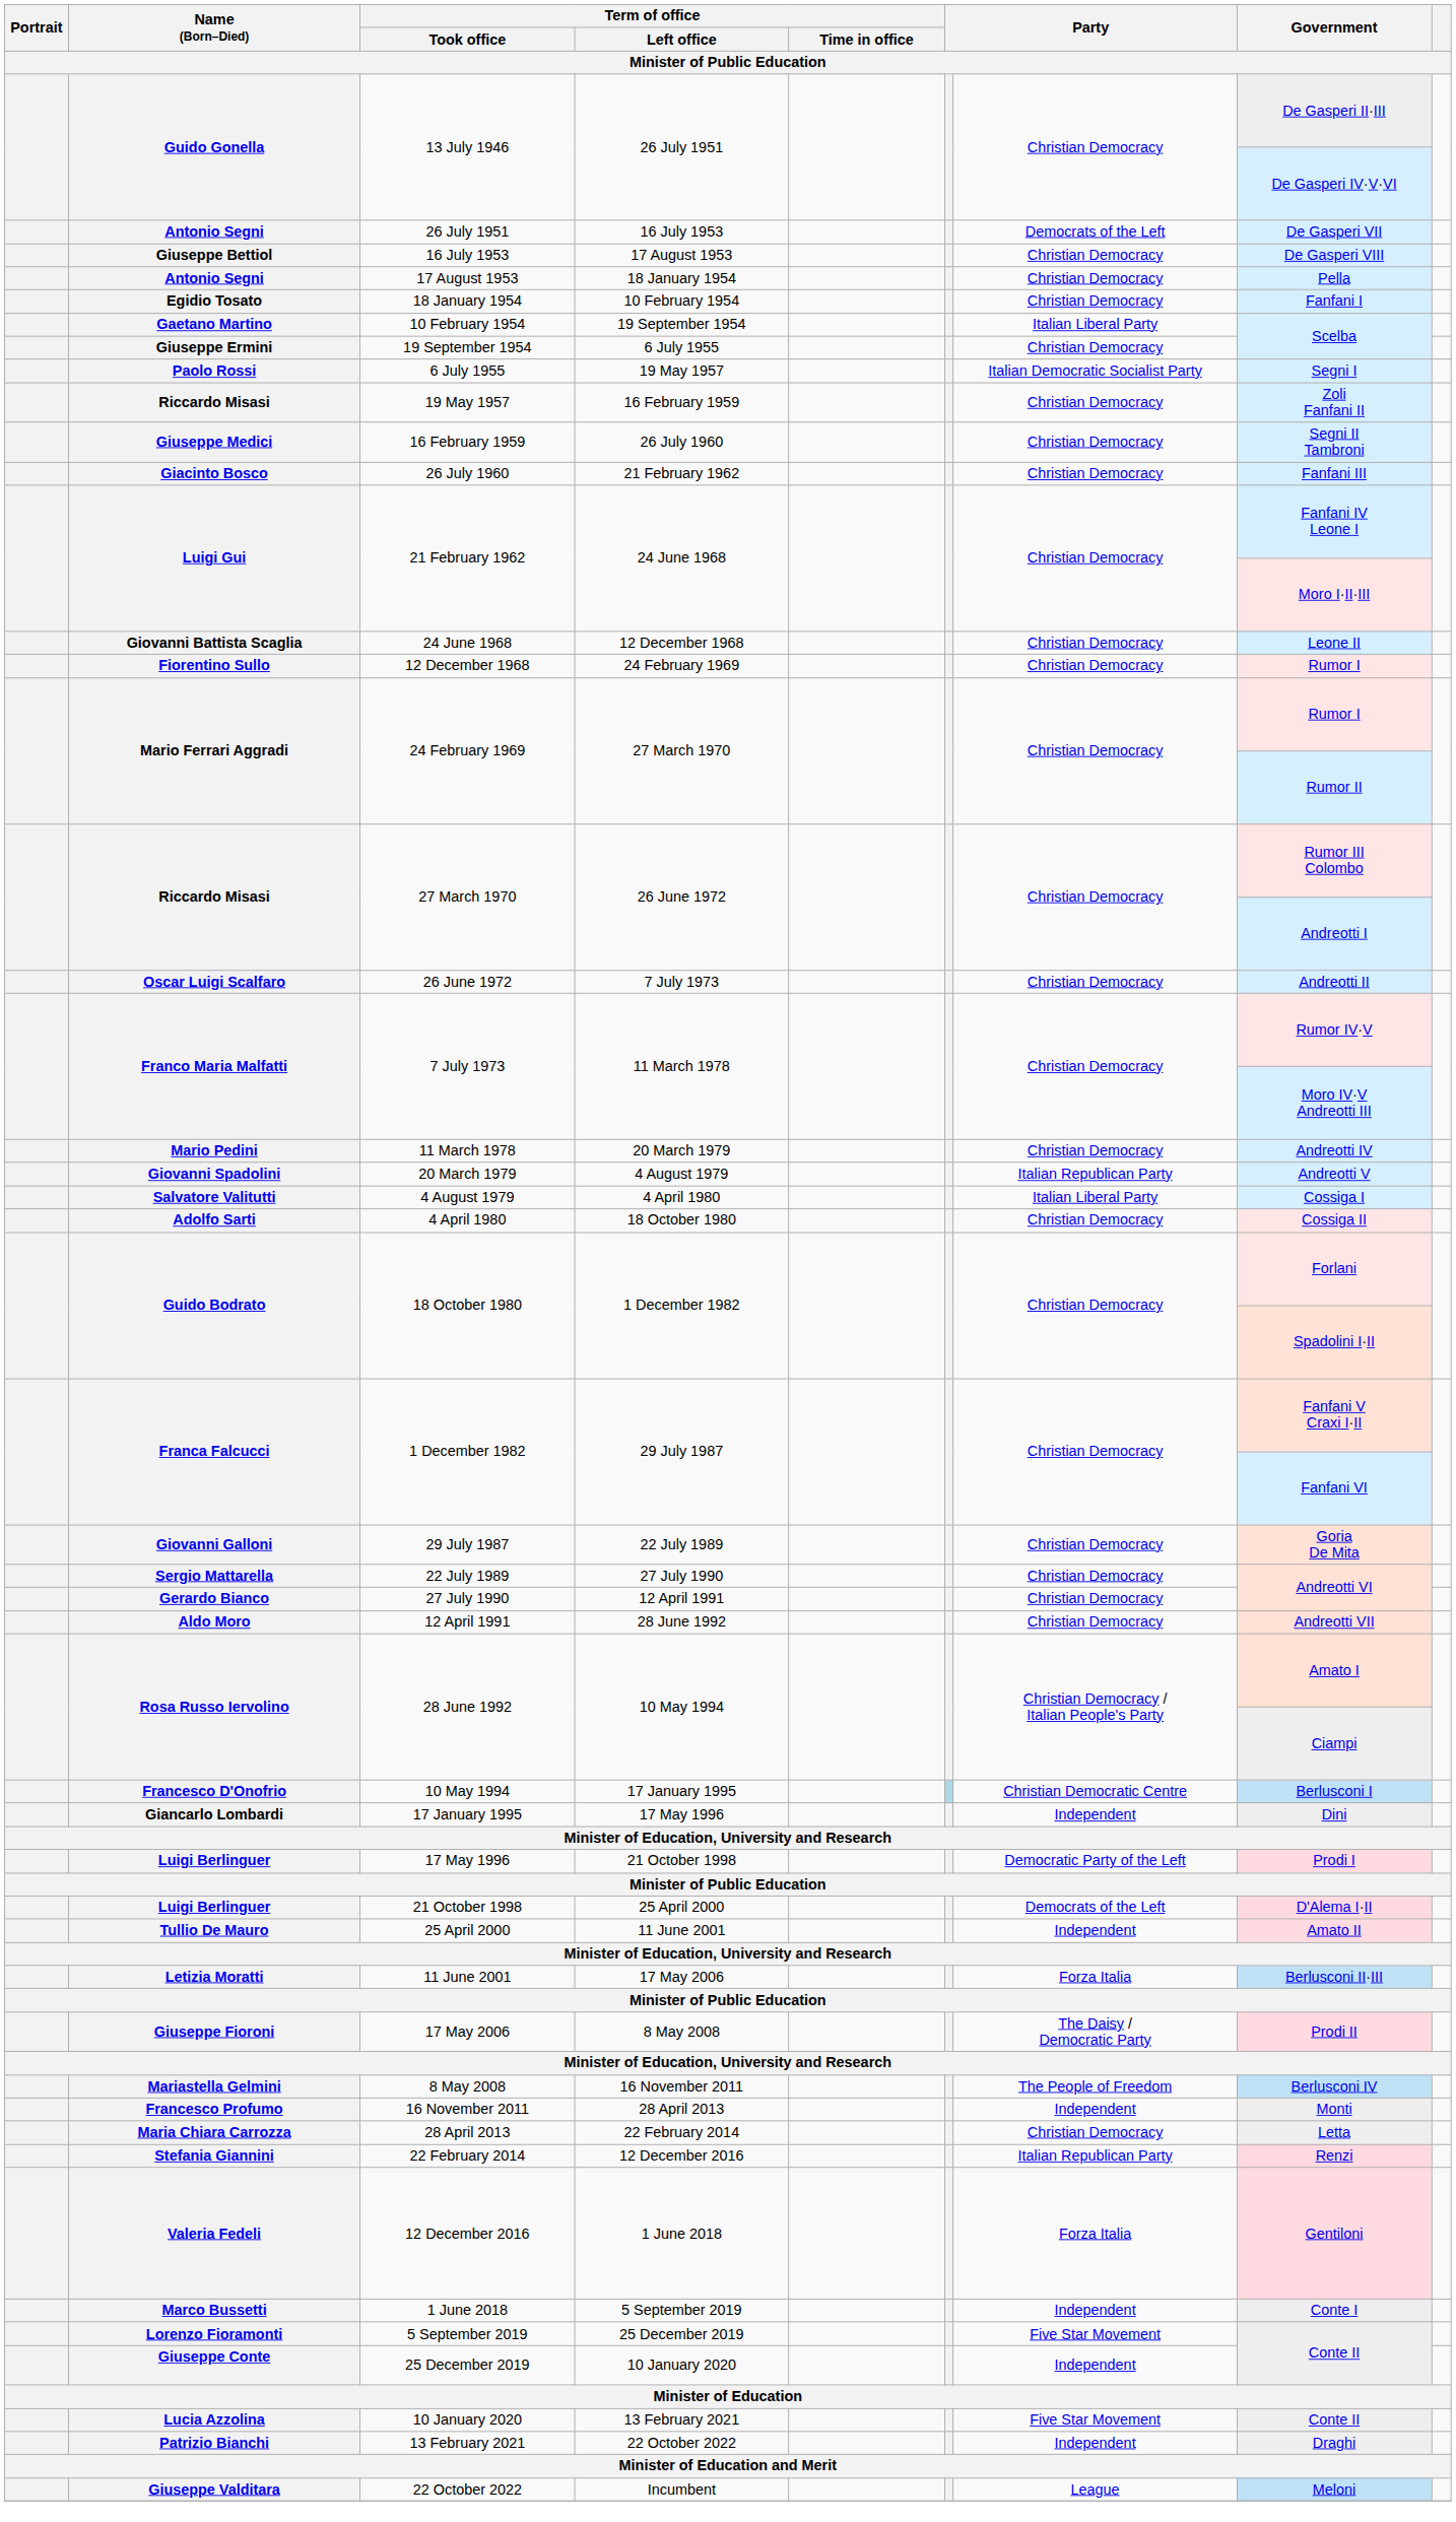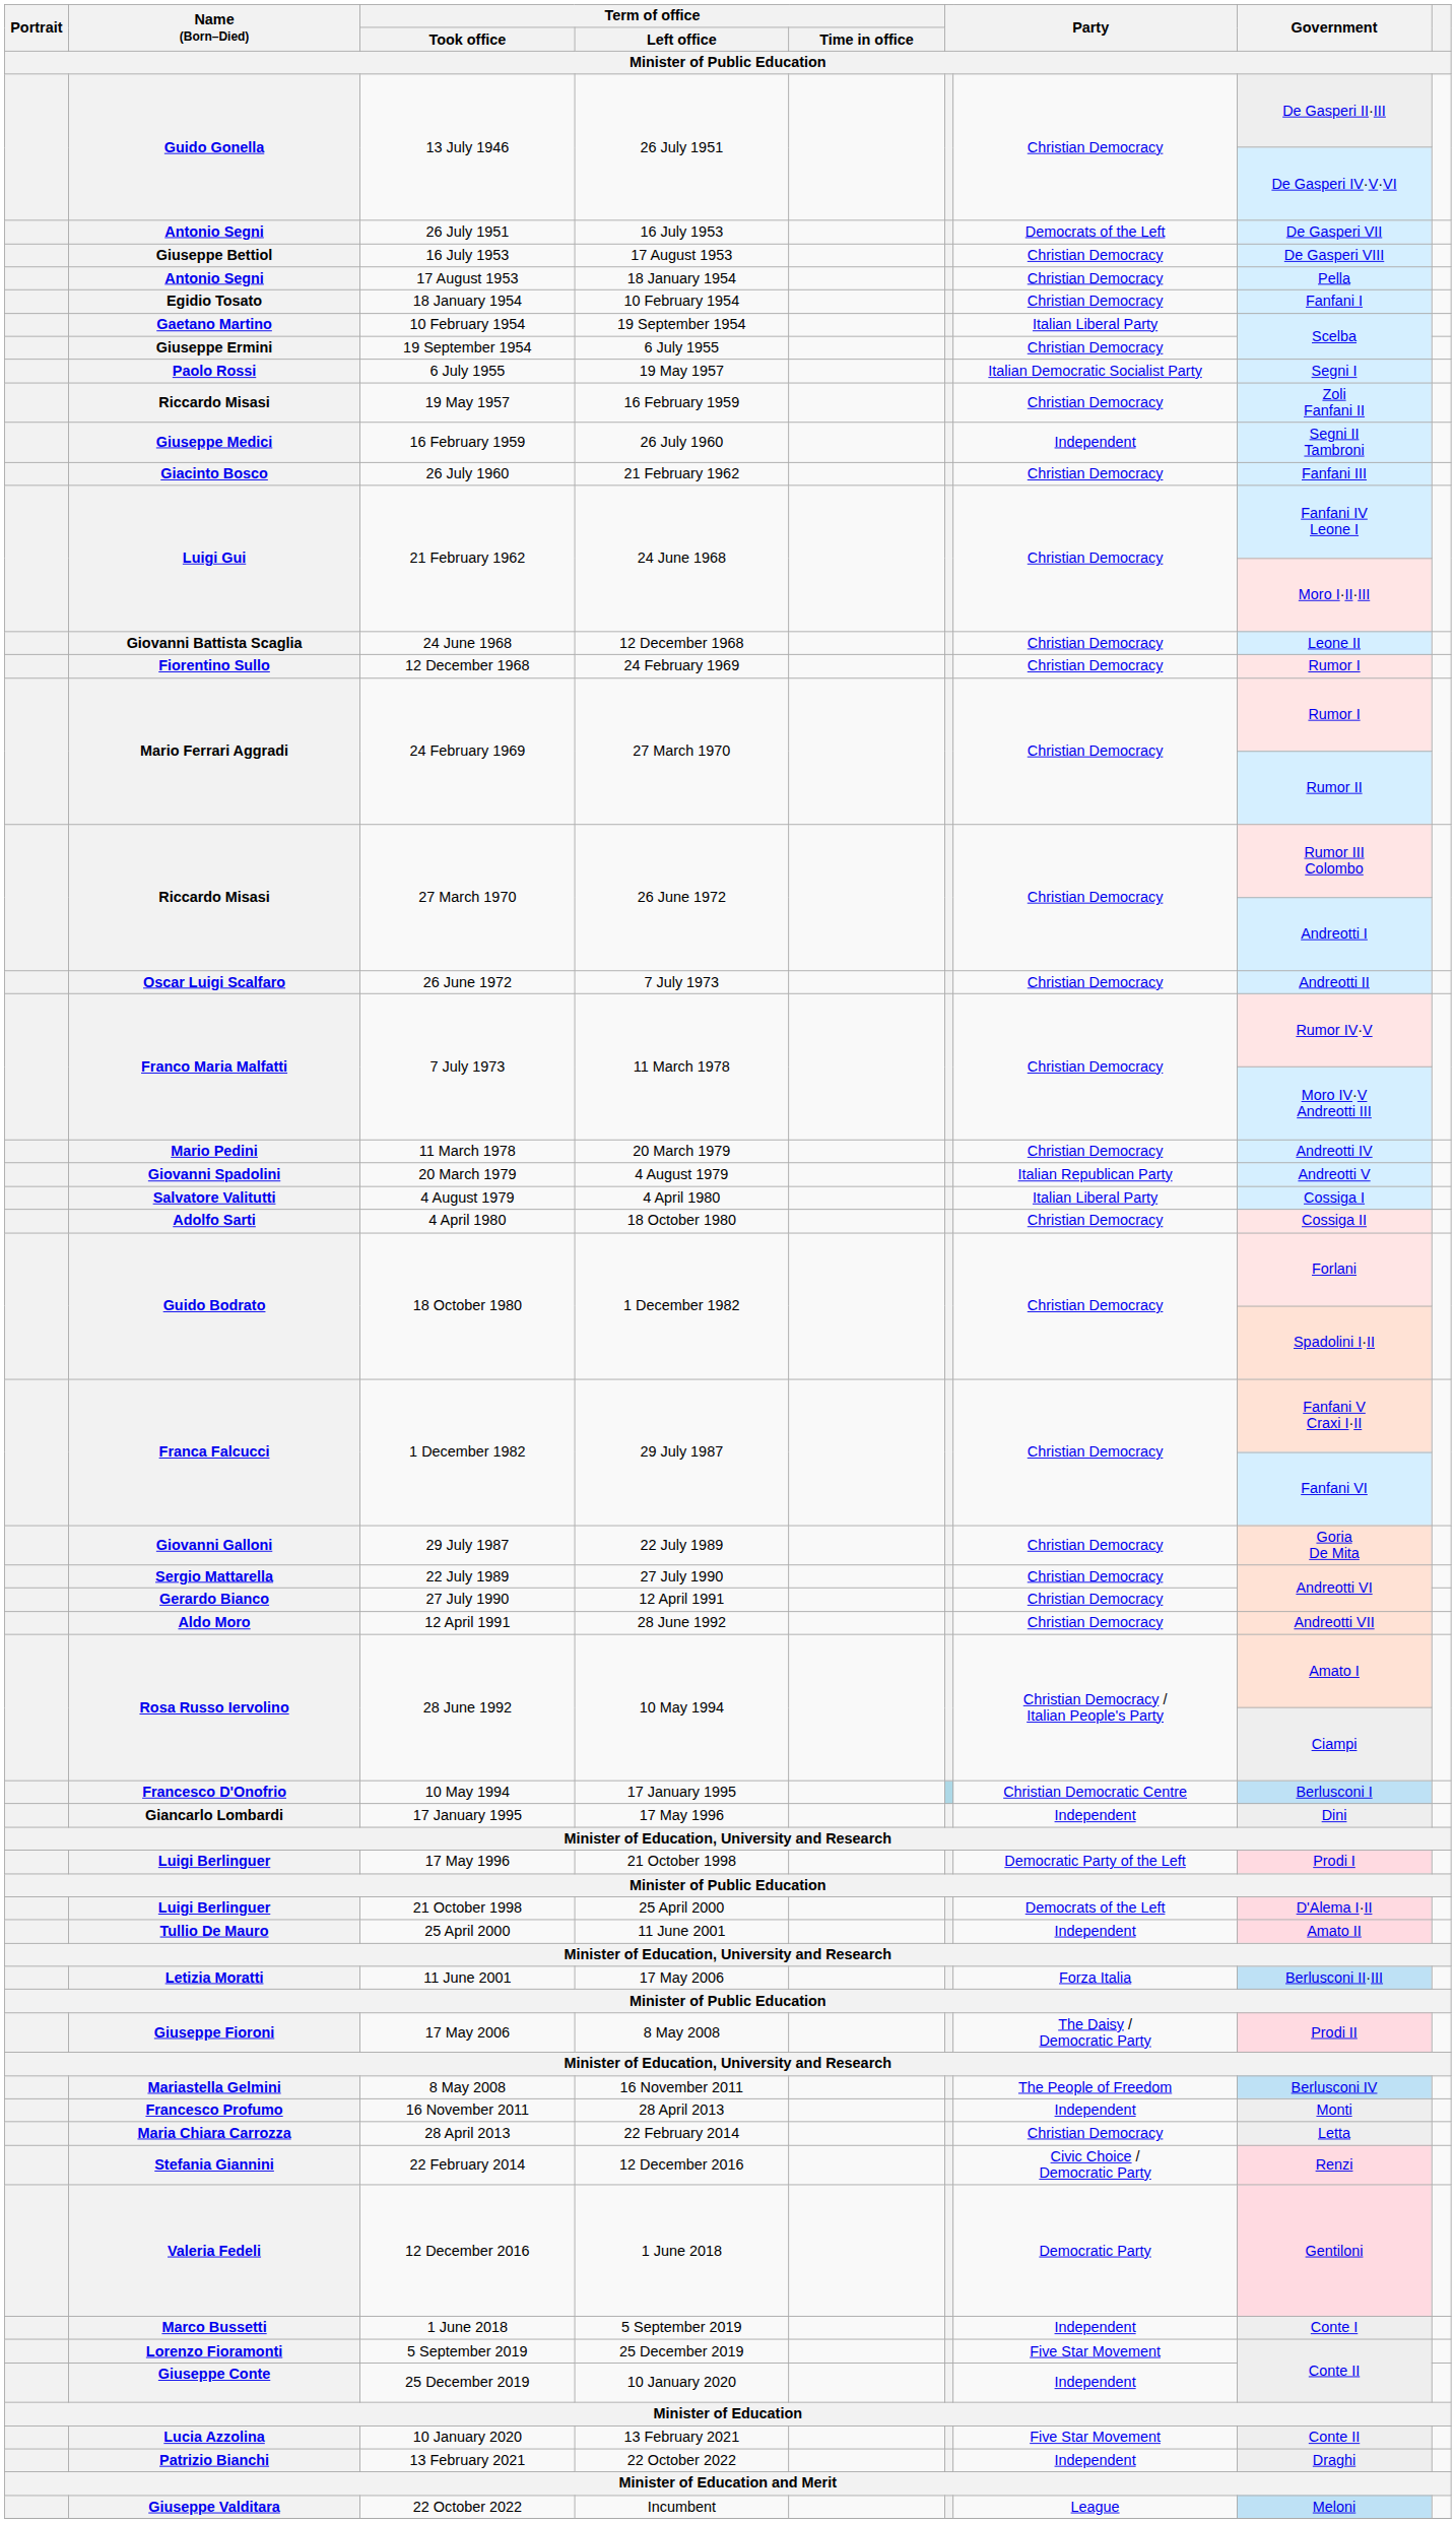row 14 | column 7: Christian Democracy -> Independent
row 56 | column 7: Italian Republican Party -> Civic Choice / Democratic Party
row 57 | column 7: Forza Italia -> Democratic Party
